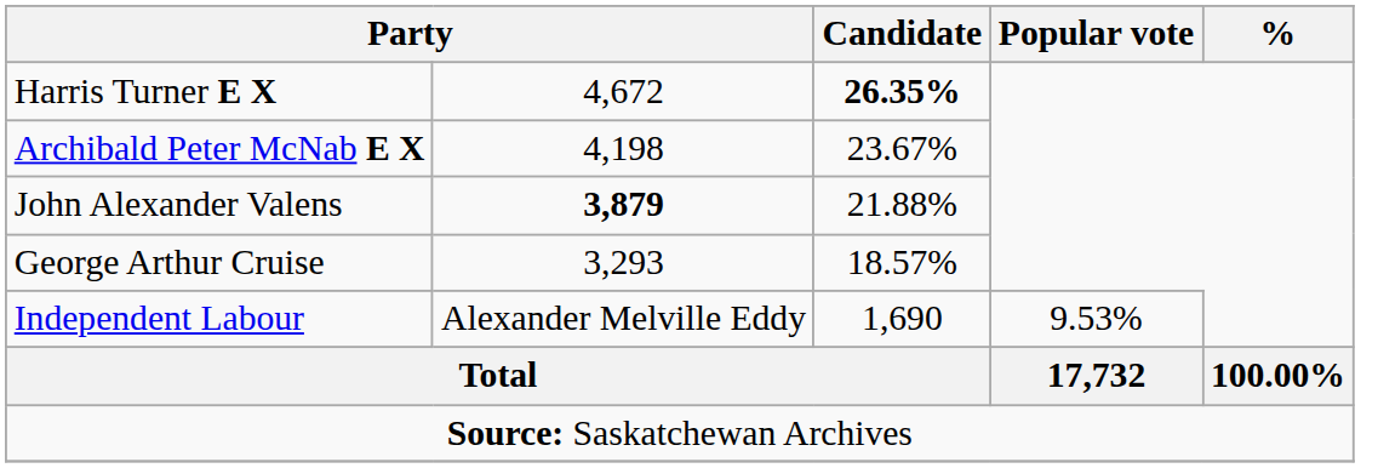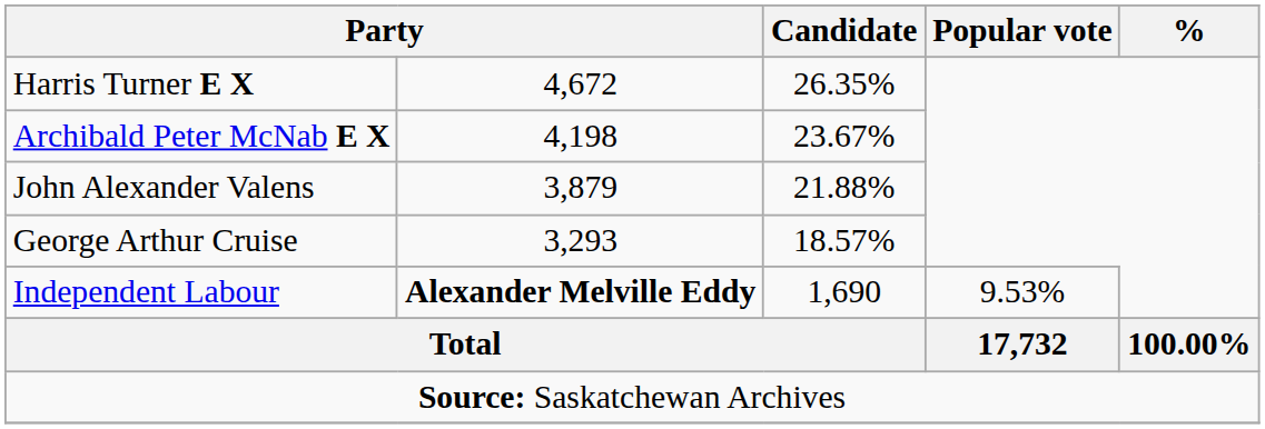Harris Turner E X | Candidate: bold -> normal
John Alexander Valens | column 2: bold -> normal
Independent Labour | column 2: normal -> bold
